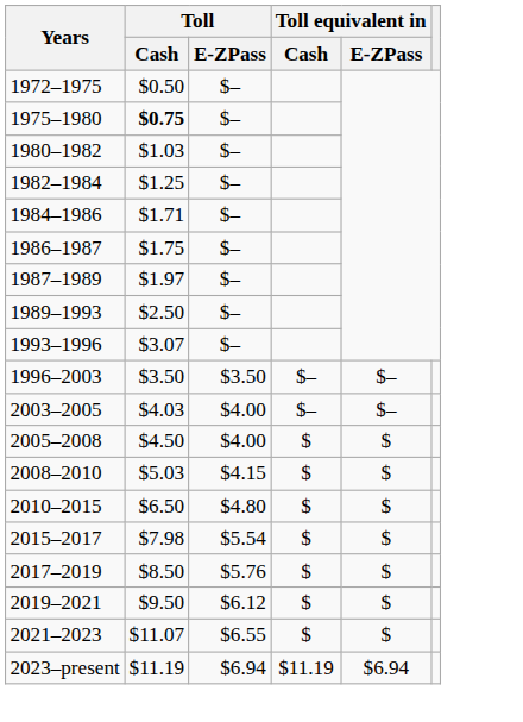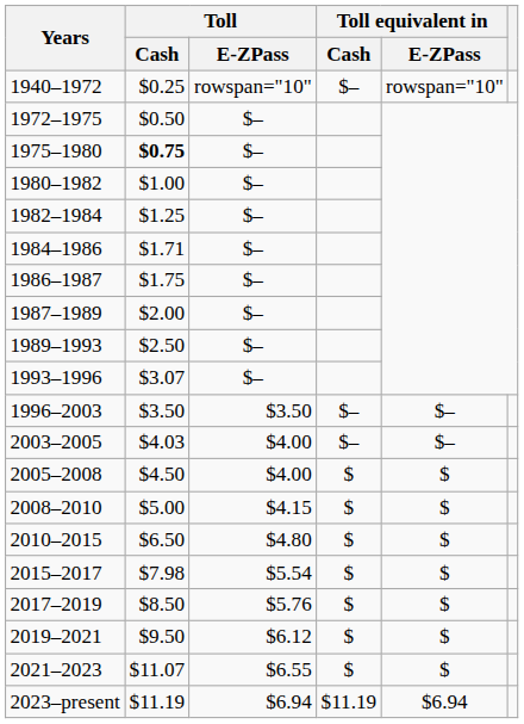+ row: 1940–1972 | $0.25 | rowspan="10" | $– | rowspan="10"
1980–1982 | Toll / Cash: $1.03 -> $1.00
1987–1989 | Toll / Cash: $1.97 -> $2.00
2008–2010 | Toll / Cash: $5.03 -> $5.00
